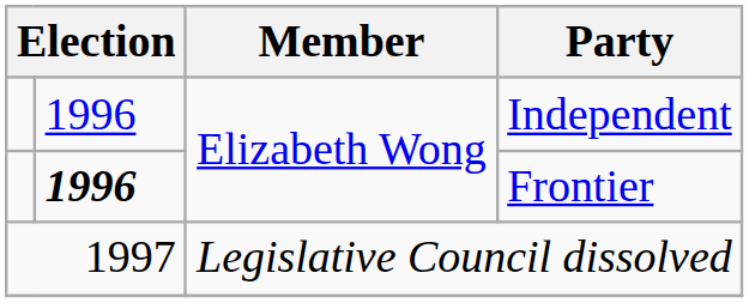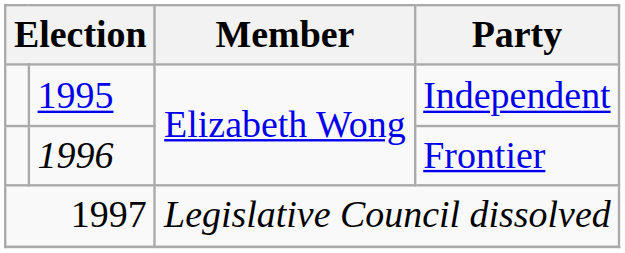Independent | column 2: 1996 -> 1995
Frontier | column 2: bold -> normal
